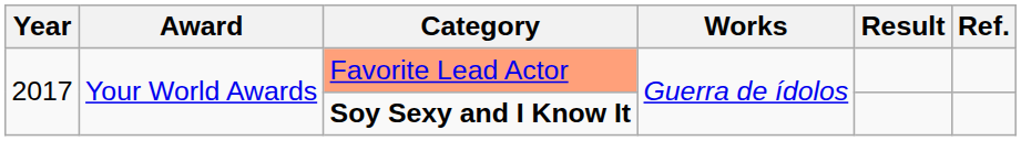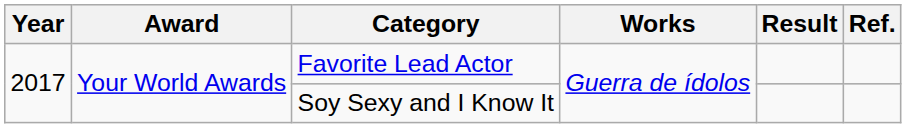Favorite Lead Actor | Category: lightsalmon background -> no background
Soy Sexy and I Know It | Category: bold -> normal
